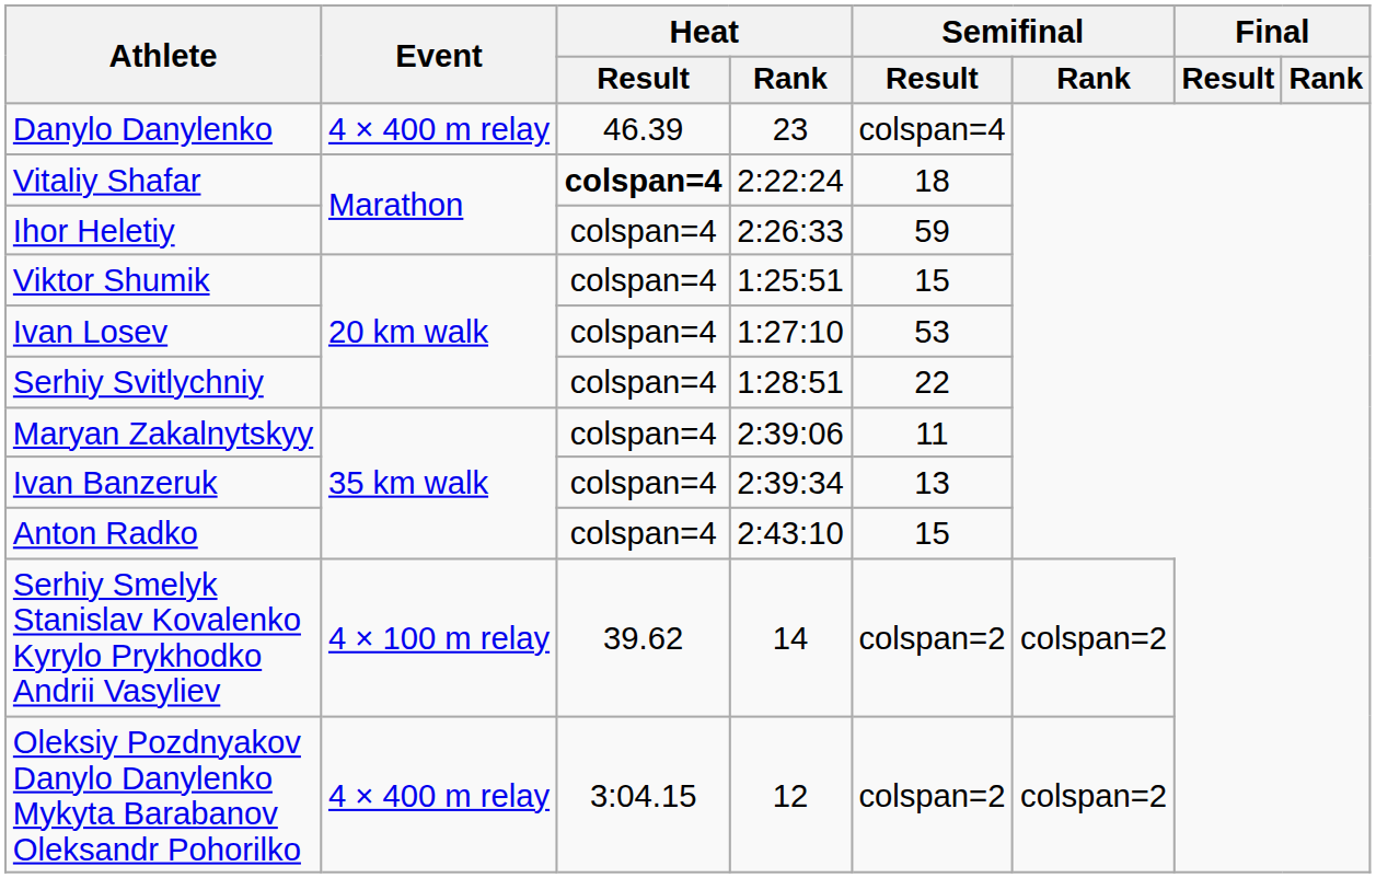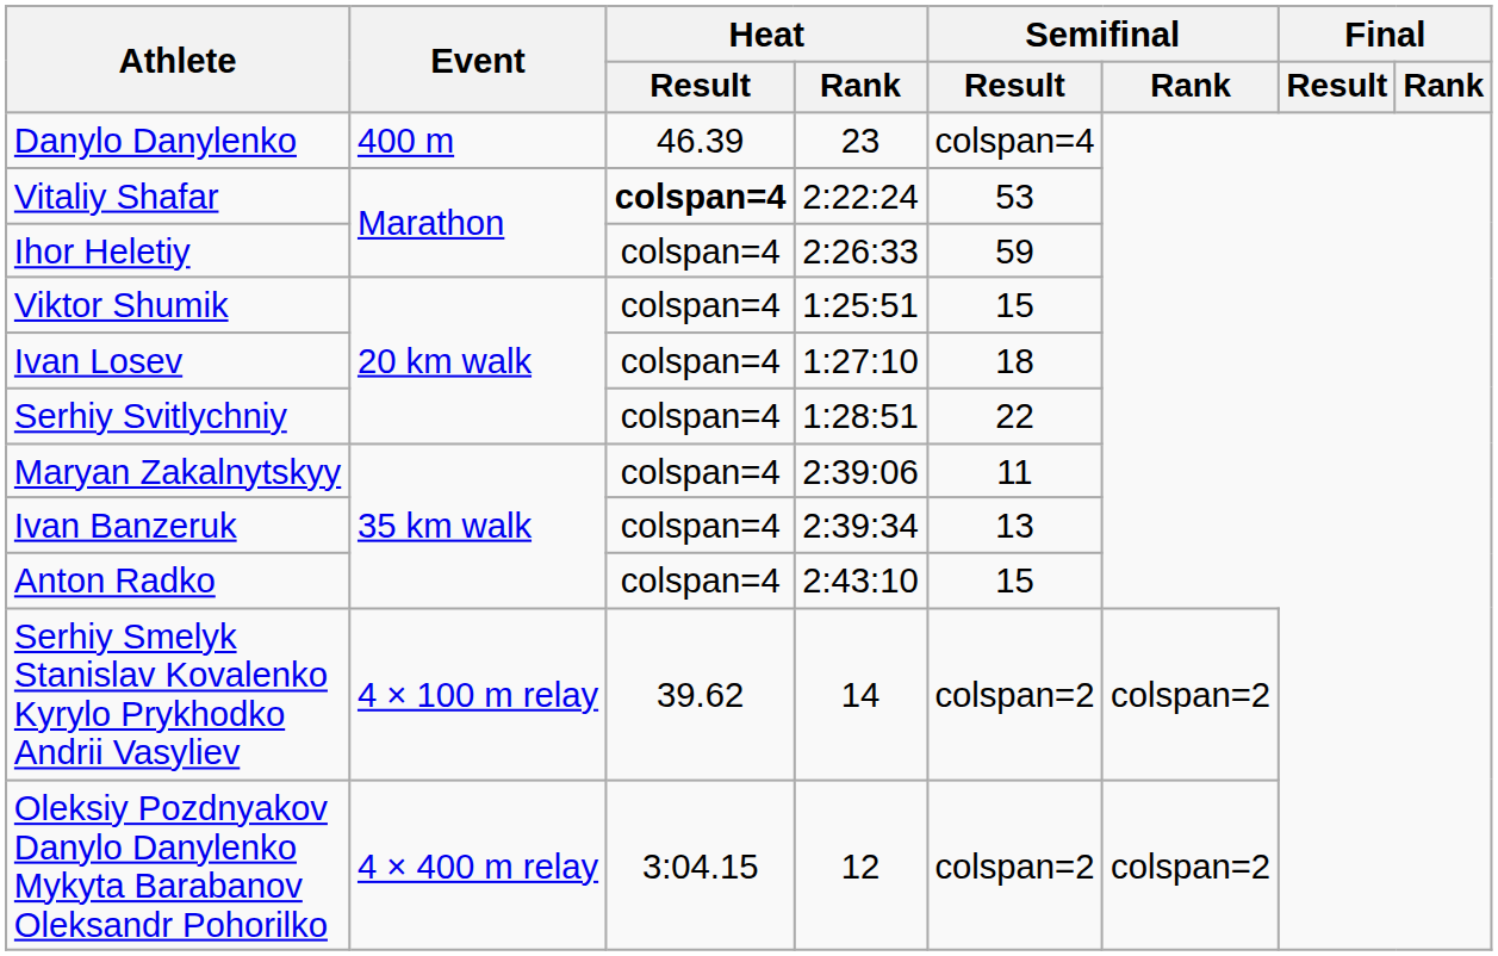Danylo Danylenko | Event: 4 × 400 m relay -> 400 m
Vitaliy Shafar | Semifinal / Result: 18 -> 53
Ivan Losev | Semifinal / Result: 53 -> 18
